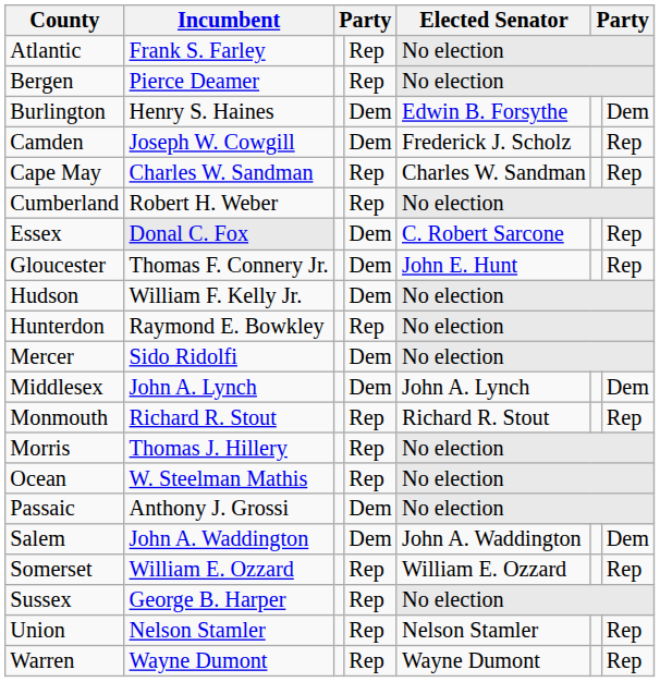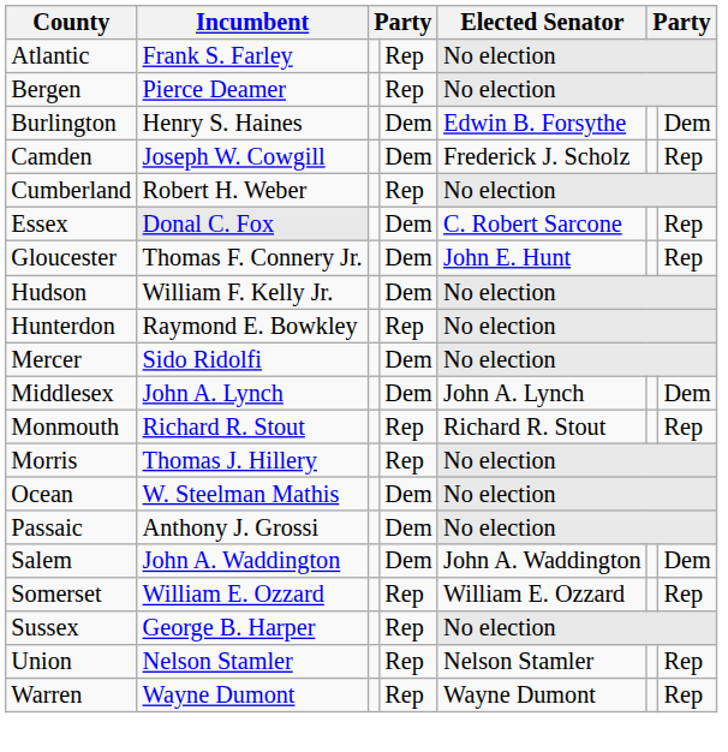- row: Cape May | Charles W. Sandman | Rep | Charles W. Sandman | Rep
Ocean | column 4: Rep -> Dem
